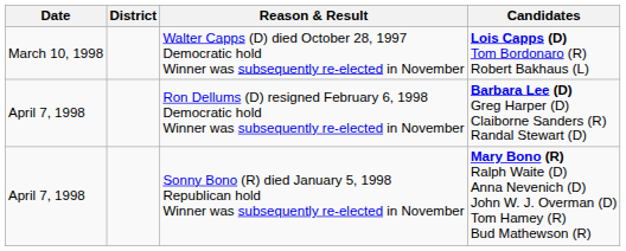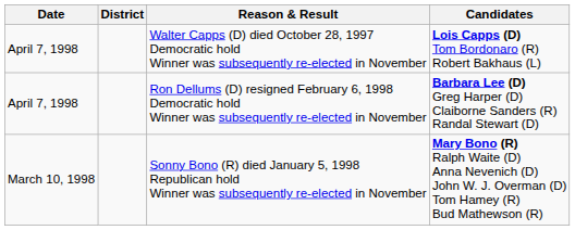row 2 | Date: March 10, 1998 -> April 7, 1998
row 4 | Date: April 7, 1998 -> March 10, 1998
